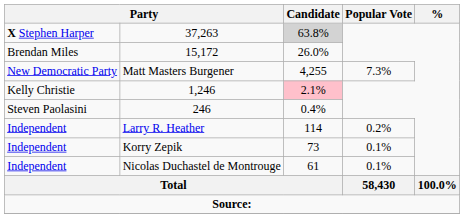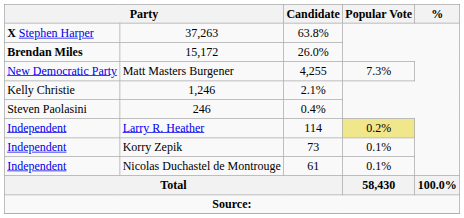37,263 | Candidate: lightgrey background -> no background
15,172 | column 1: normal -> bold
1,246 | Candidate: pink background -> no background
Larry R. Heather | Popular Vote: no background -> khaki background
